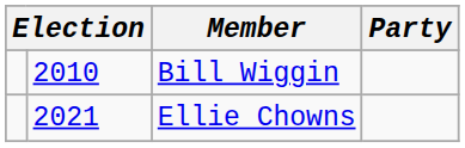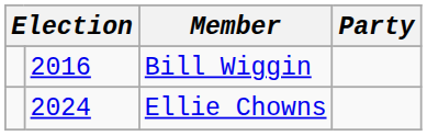Bill Wiggin | column 2: 2010 -> 2016
Ellie Chowns | column 2: 2021 -> 2024
